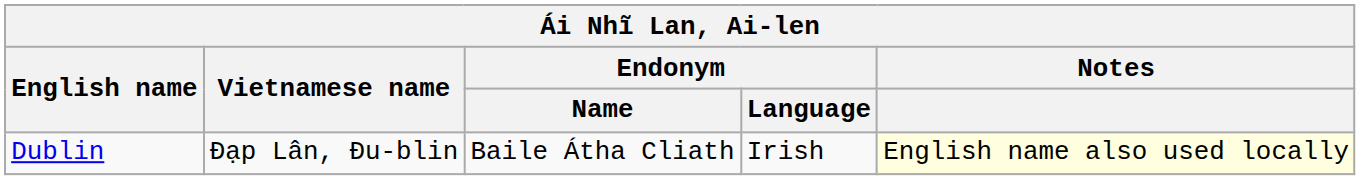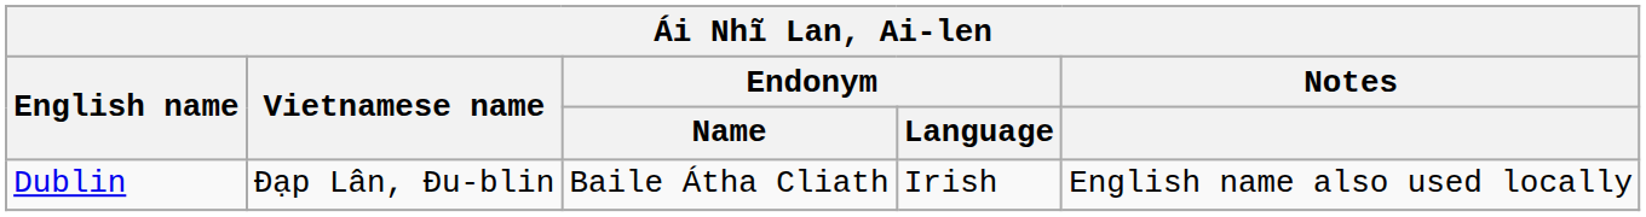Dublin | Notes: lightyellow background -> no background
